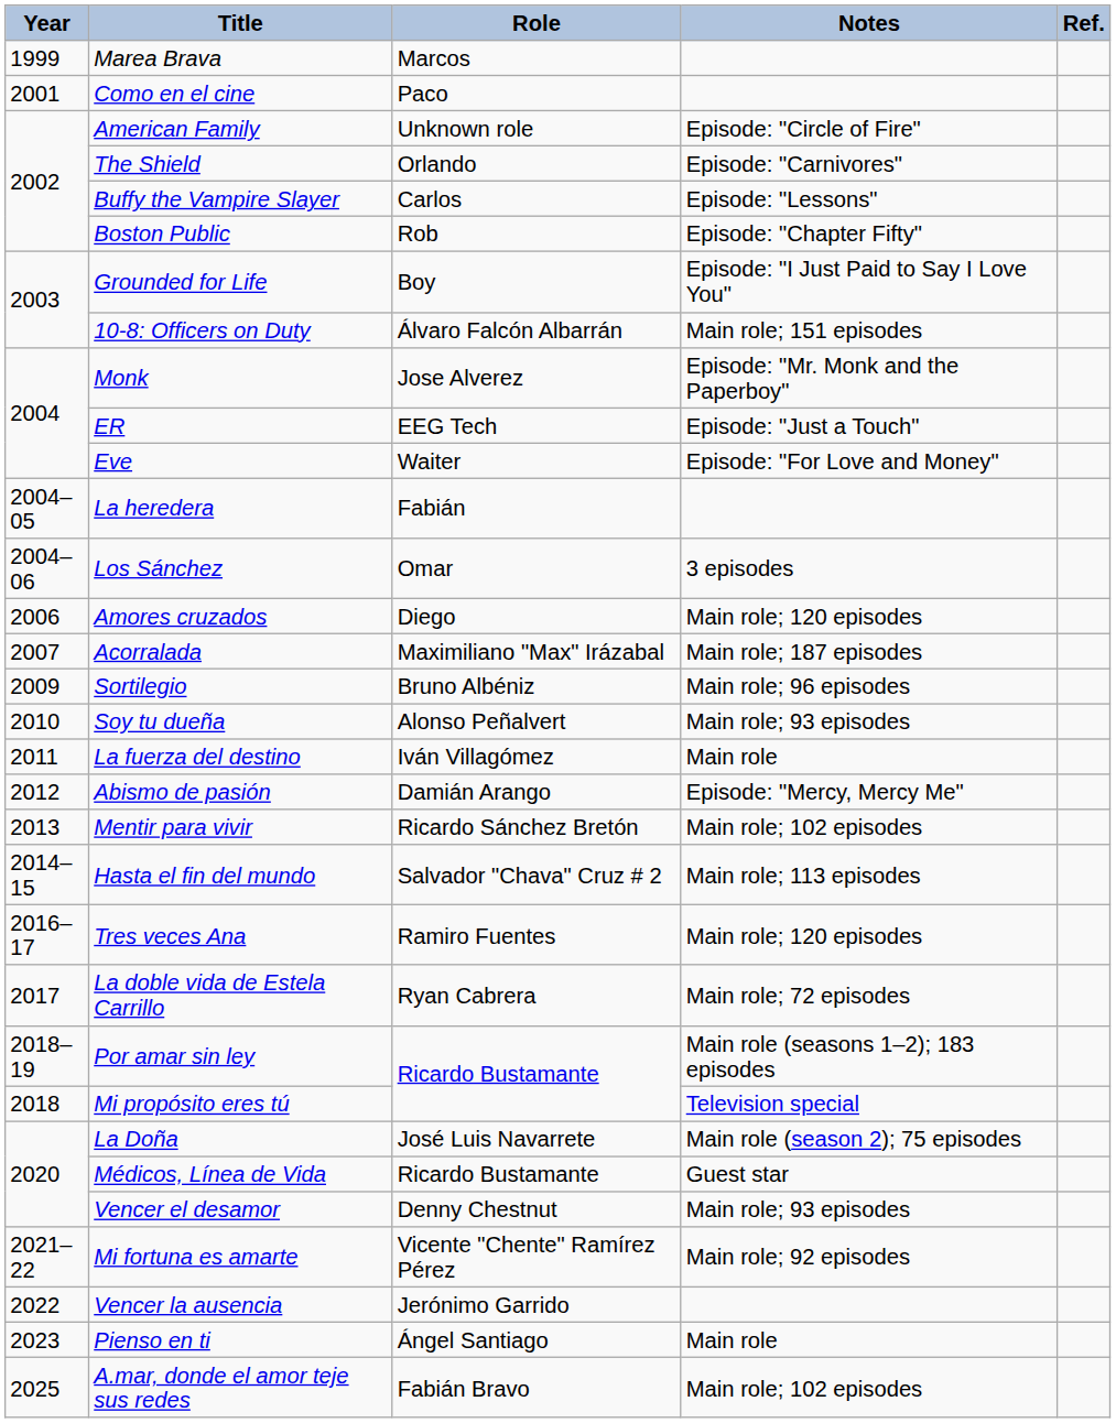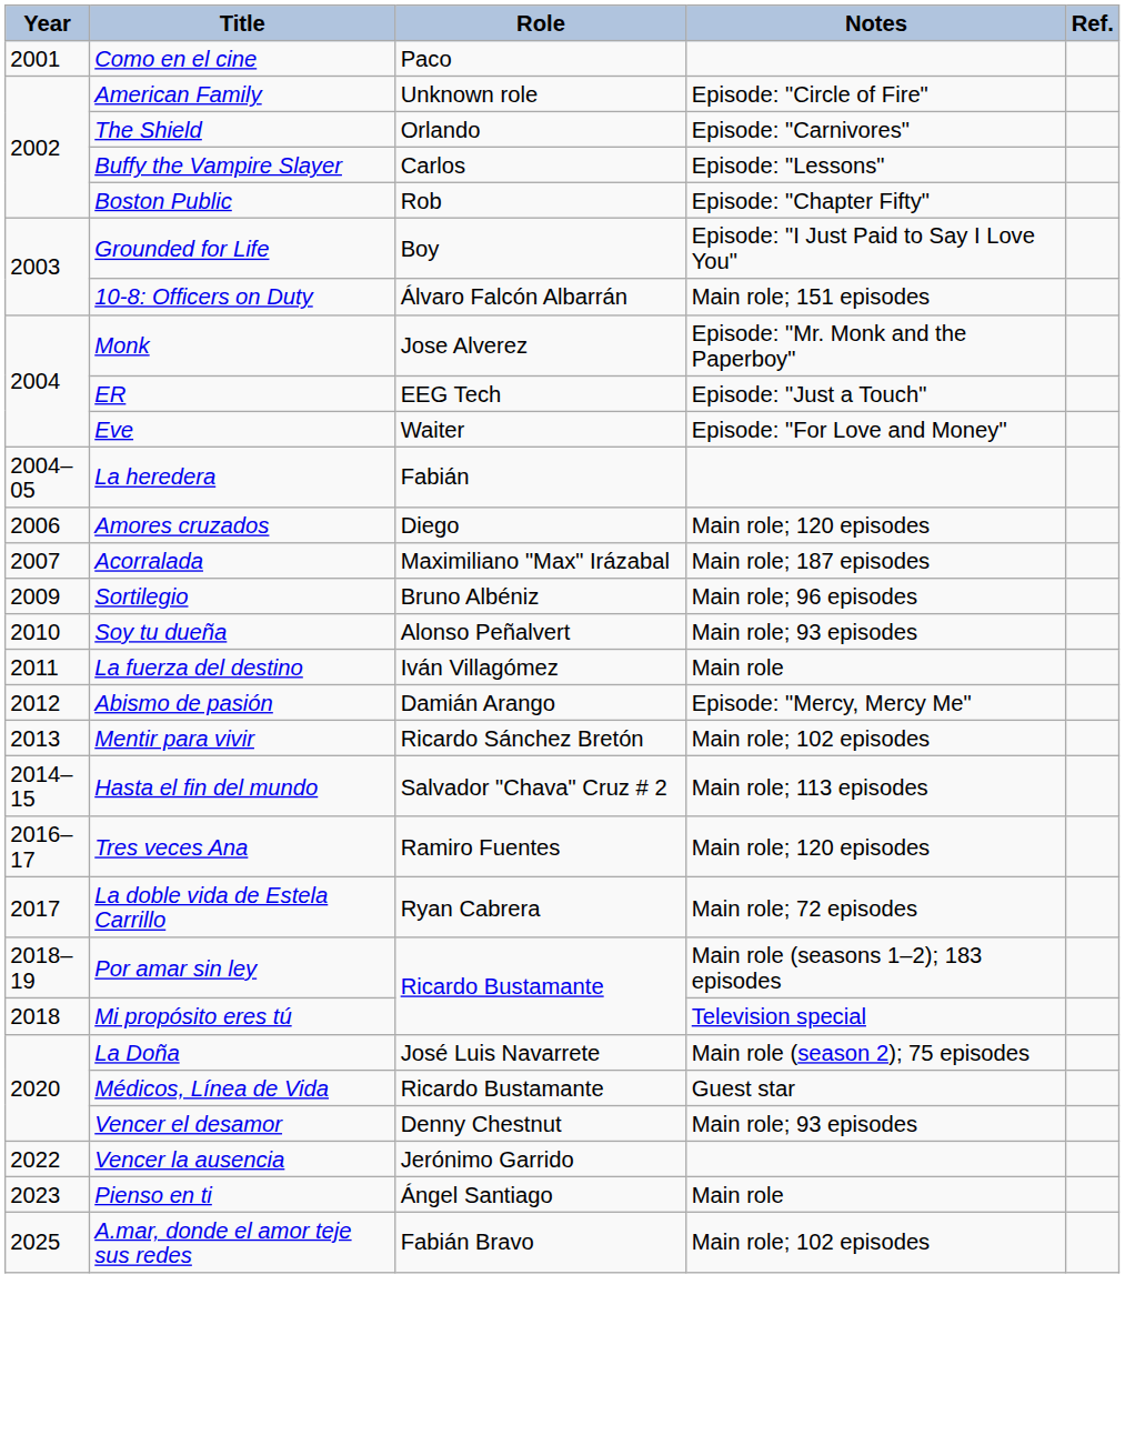- row: 1999 | Marea Brava | Marcos
- row: 2004–06 | Los Sánchez | Omar | 3 episodes
- row: 2021–22 | Mi fortuna es amarte | Vicente "Chente" Ramírez Pérez | Main role; 92 episodes
